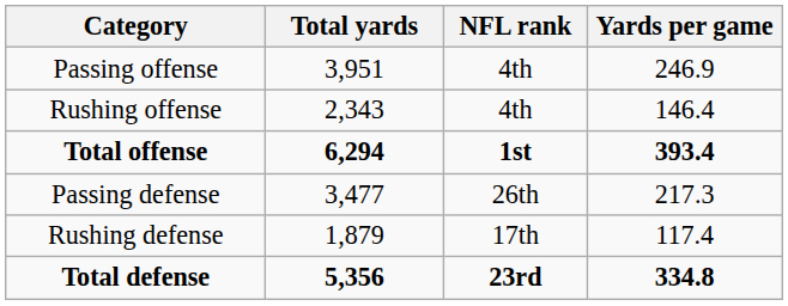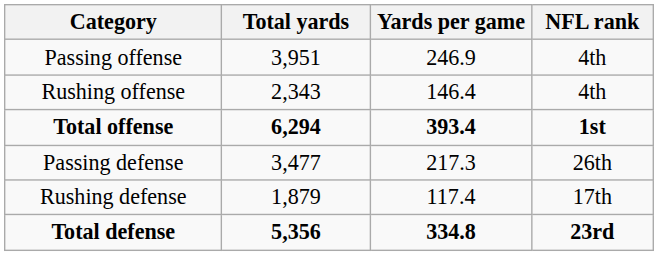columns swapped: Yards per game <-> NFL rank
